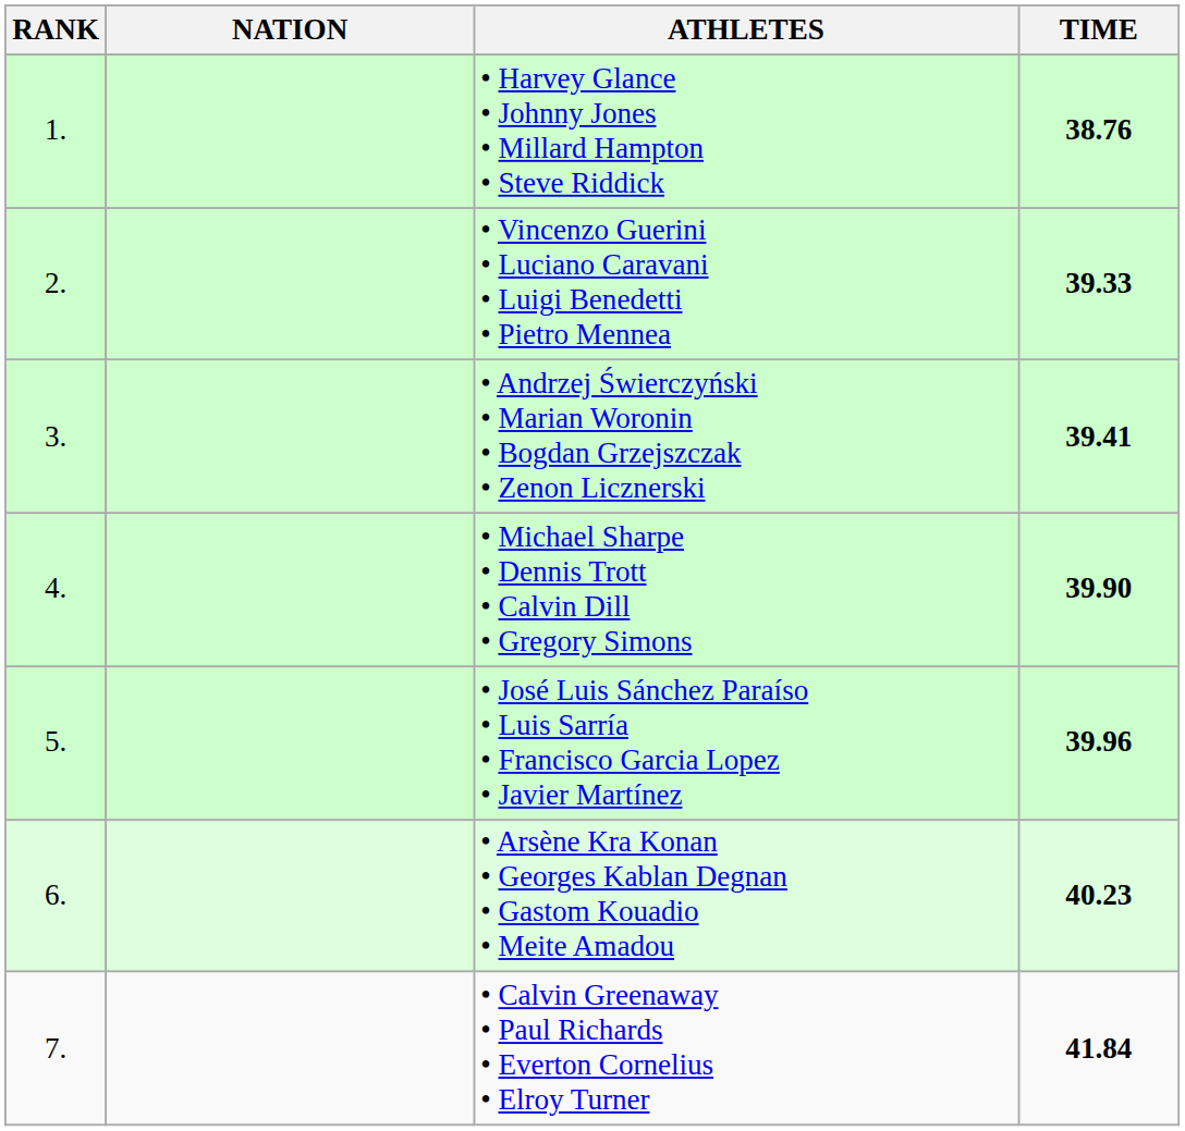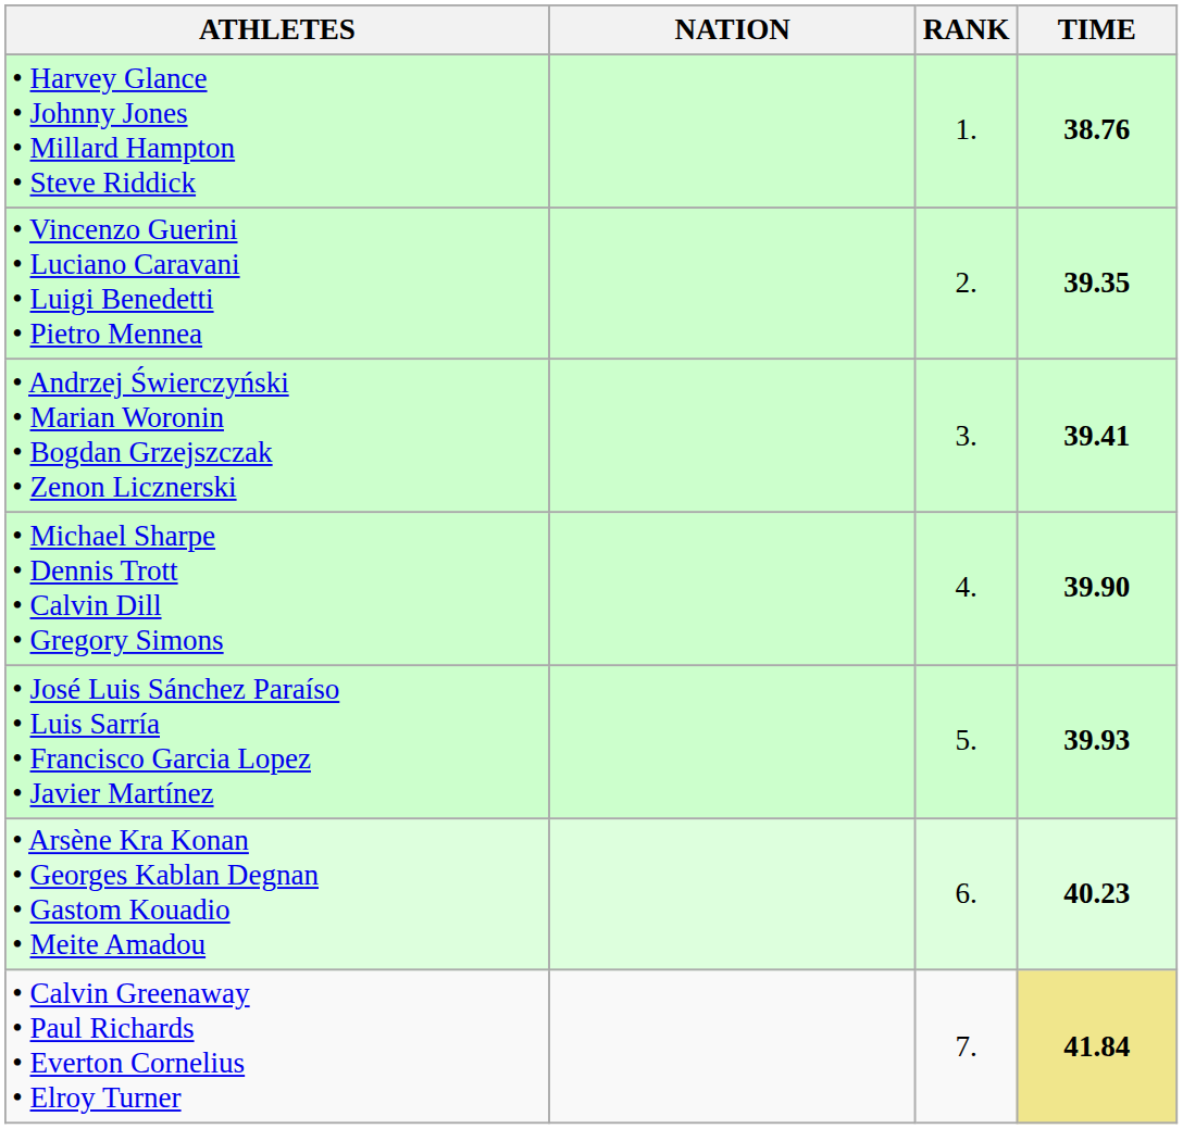columns swapped: RANK <-> ATHLETES
row 3 | TIME: 39.33 -> 39.35
row 6 | TIME: 39.96 -> 39.93
row 8 | TIME: no background -> khaki background
